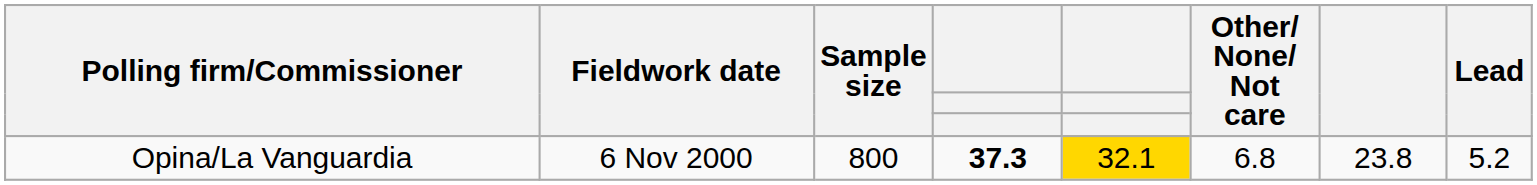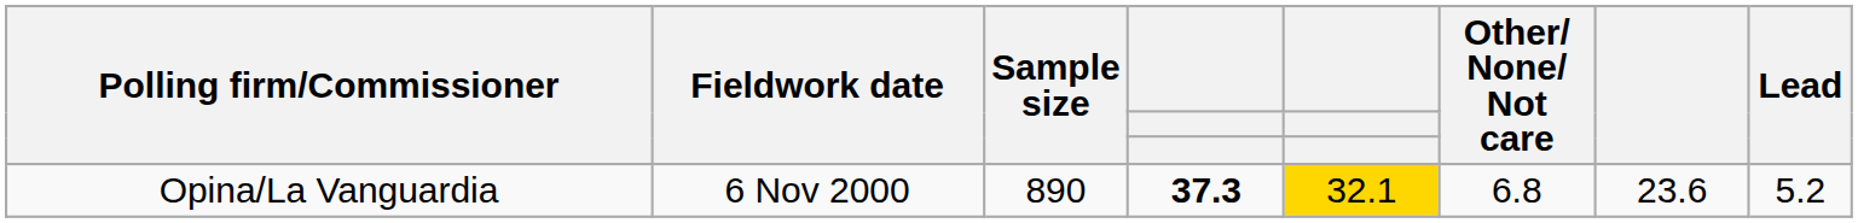Opina/La Vanguardia | Sample size: 800 -> 890
Opina/La Vanguardia | column 7: 23.8 -> 23.6
